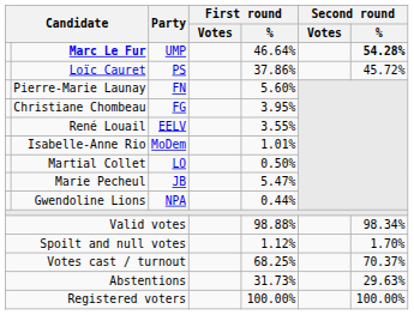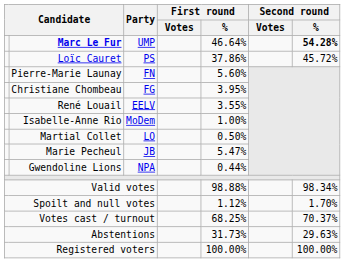Isabelle-Anne Rio | First round / %: 1.01% -> 1.00%
